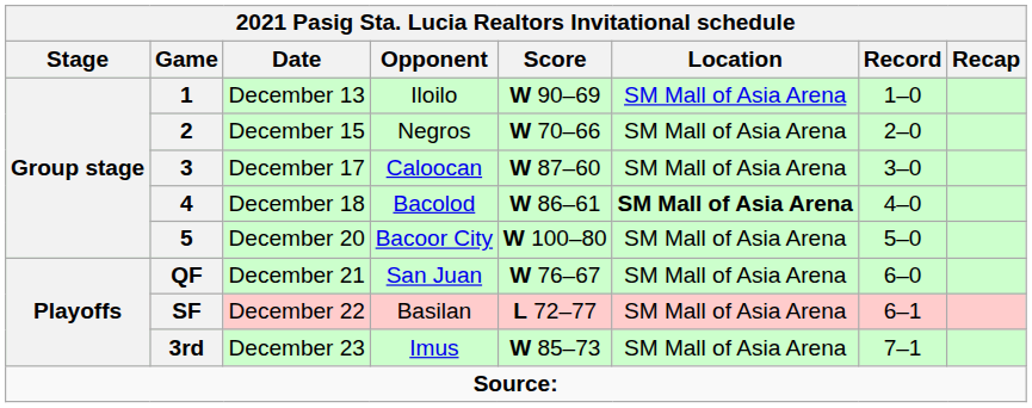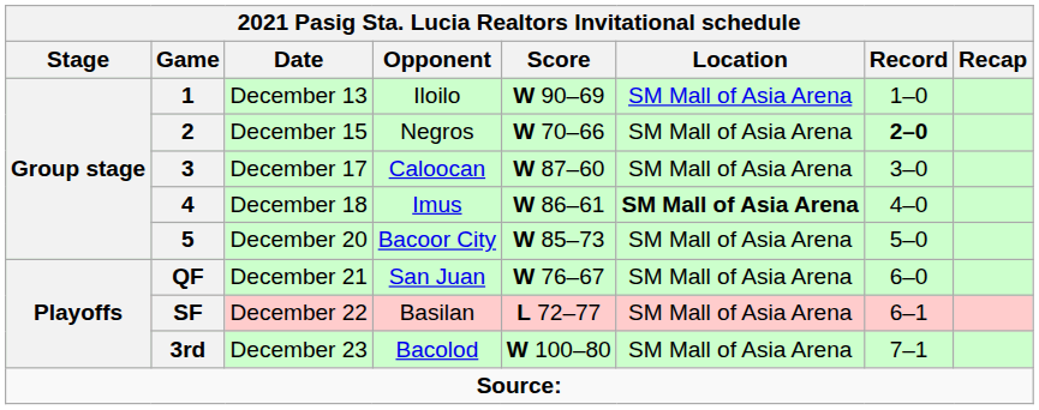December 15 | Record: normal -> bold
December 18 | Opponent: Bacolod -> Imus
December 20 | Score: W 100–80 -> W 85–73
December 23 | Opponent: Imus -> Bacolod
December 23 | Score: W 85–73 -> W 100–80
